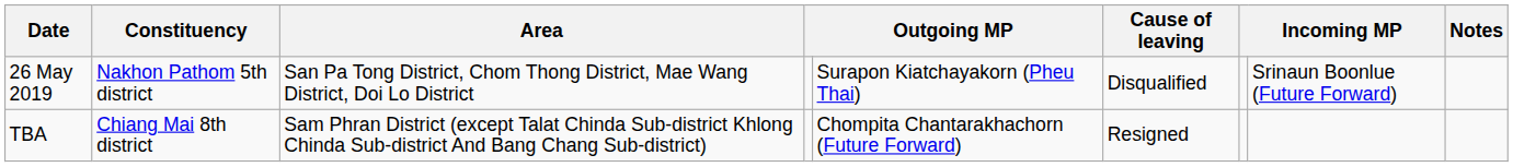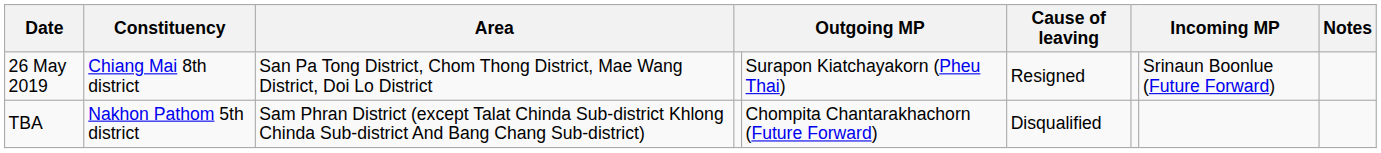26 May 2019 | Constituency: Nakhon Pathom 5th district -> Chiang Mai 8th district
26 May 2019 | Cause of leaving: Disqualified -> Resigned
TBA | Constituency: Chiang Mai 8th district -> Nakhon Pathom 5th district
TBA | Cause of leaving: Resigned -> Disqualified
